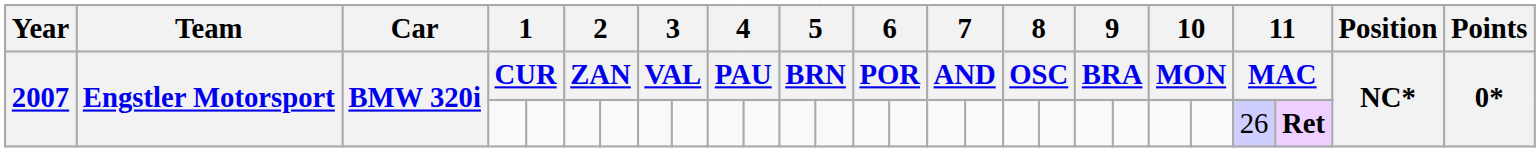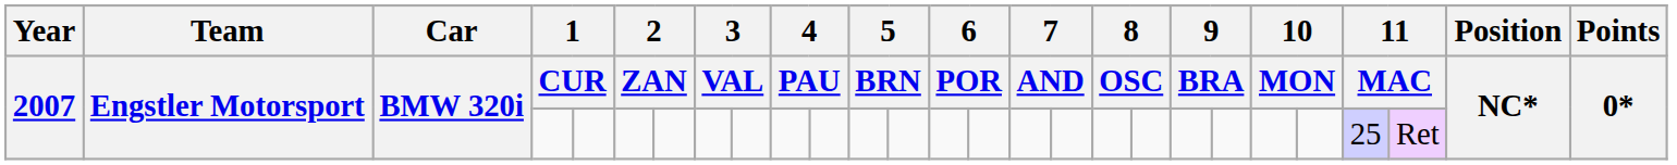row 3 | column 24: 26 -> 25
row 3 | column 25: bold -> normal
